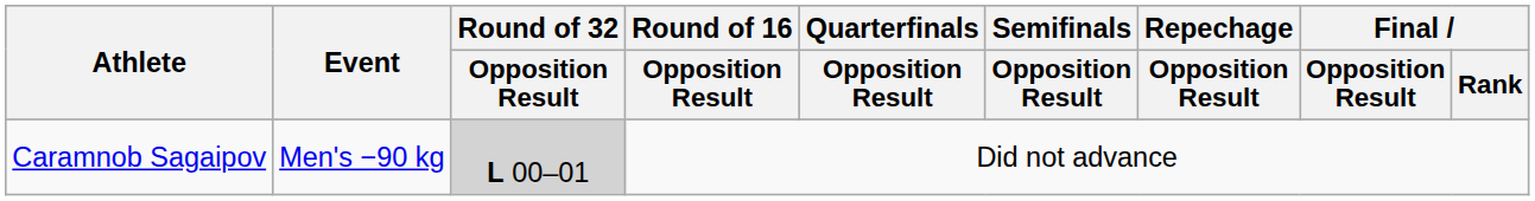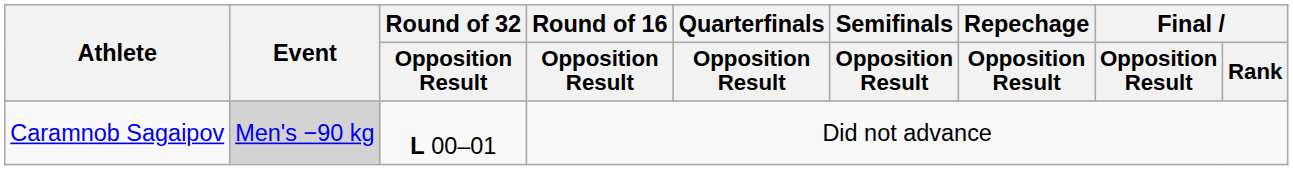Caramnob Sagaipov | Event: no background -> lightgrey background
Caramnob Sagaipov | Round of 32 / Opposition Result: lightgrey background -> no background
